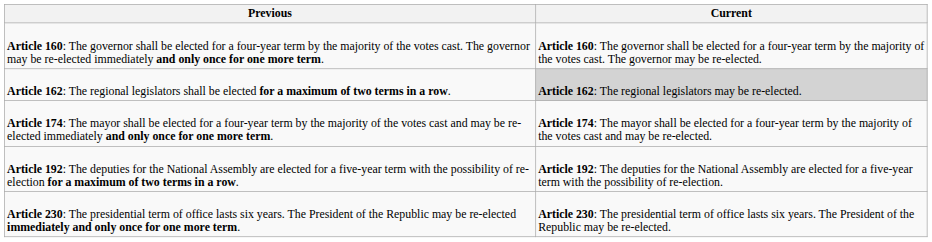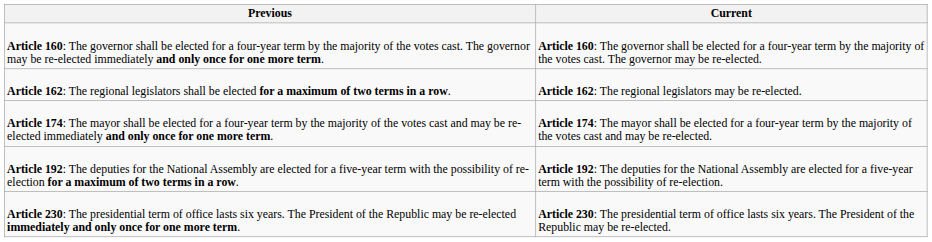row 3 | Current: lightgrey background -> no background
